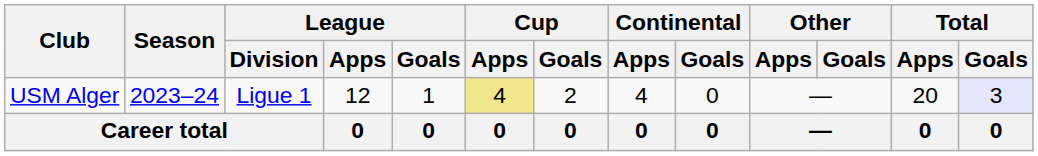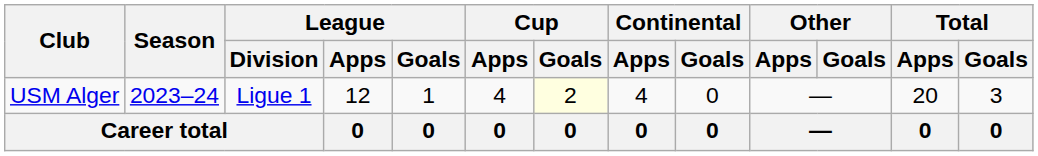USM Alger | Cup / Apps: khaki background -> no background
USM Alger | Cup / Goals: no background -> lightyellow background
USM Alger | Total / Goals: lavender background -> no background
